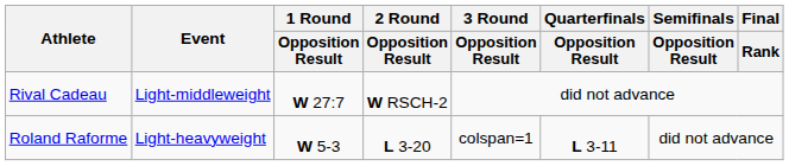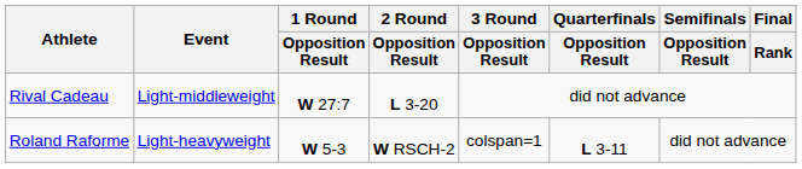Rival Cadeau | 2 Round / Opposition Result: W RSCH-2 -> L 3-20
Roland Raforme | 2 Round / Opposition Result: L 3-20 -> W RSCH-2
